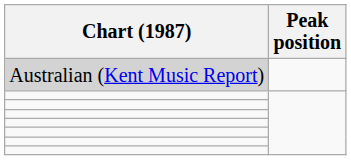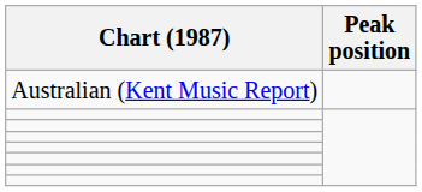row 2 | Chart (1987): lightgrey background -> no background
